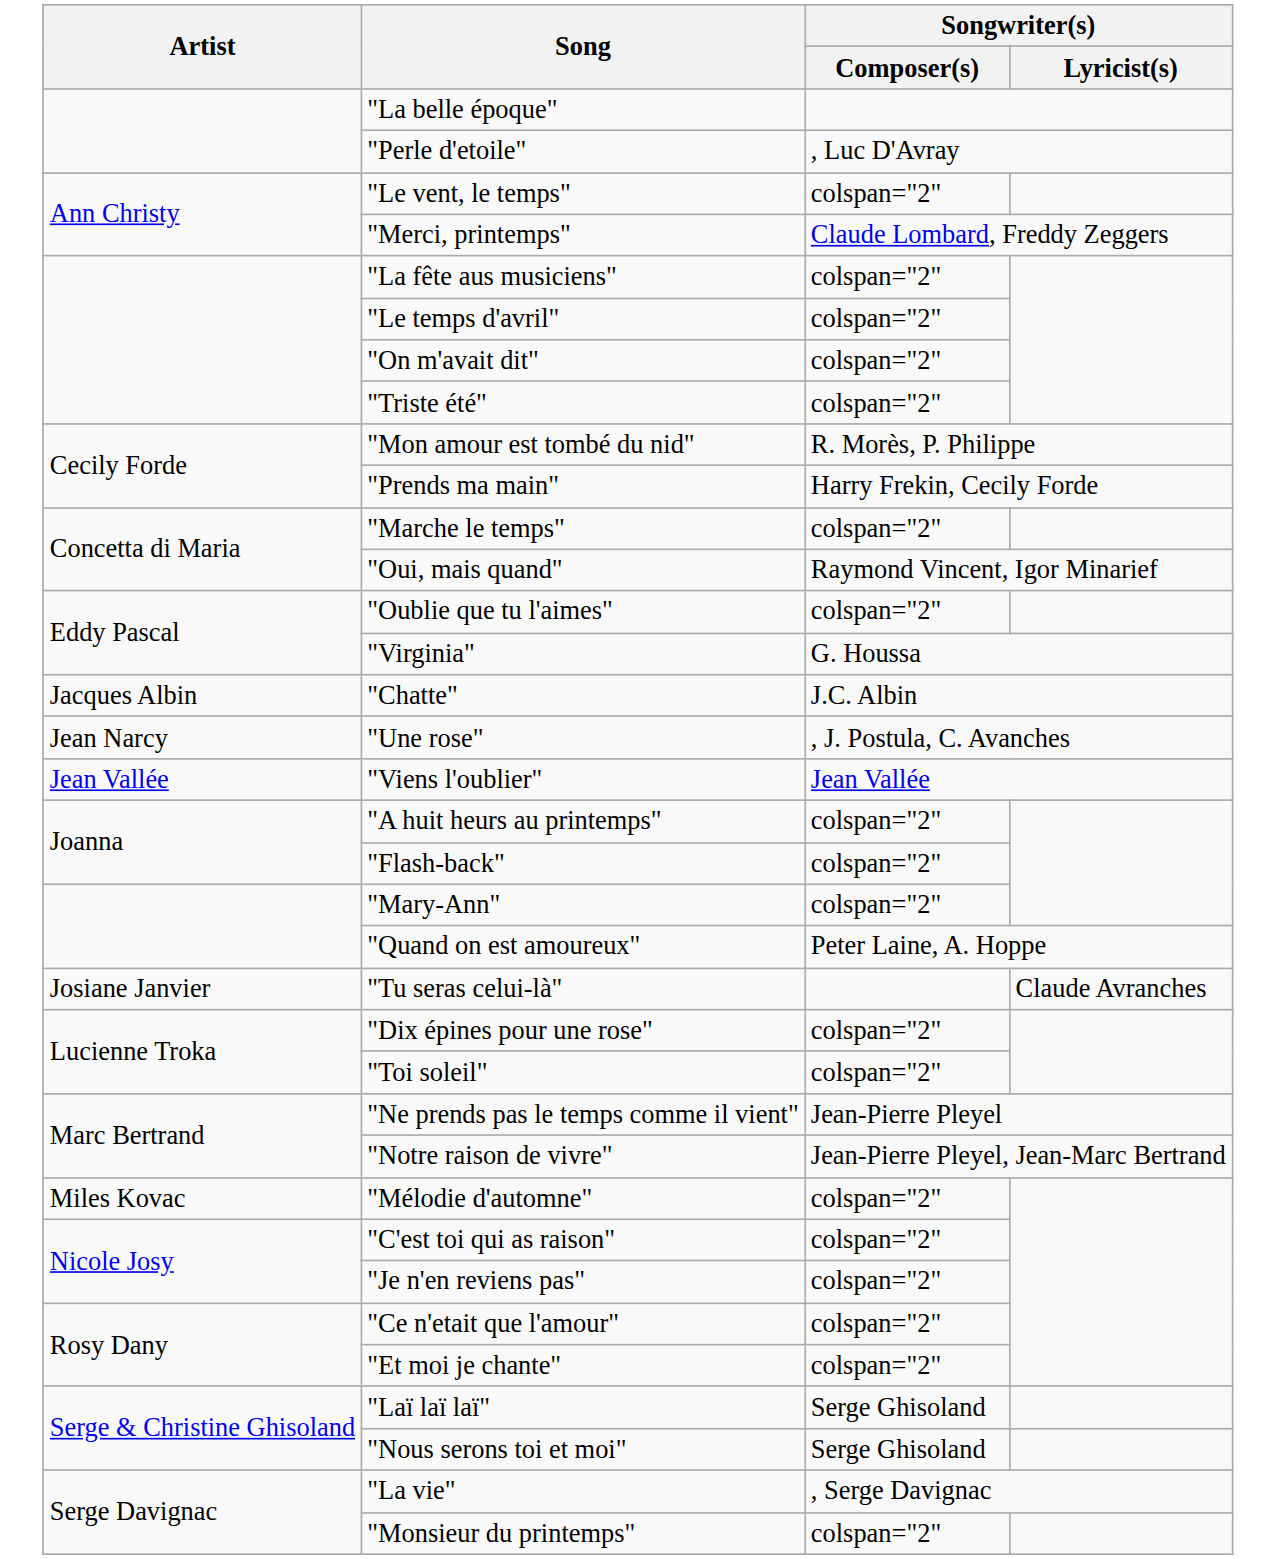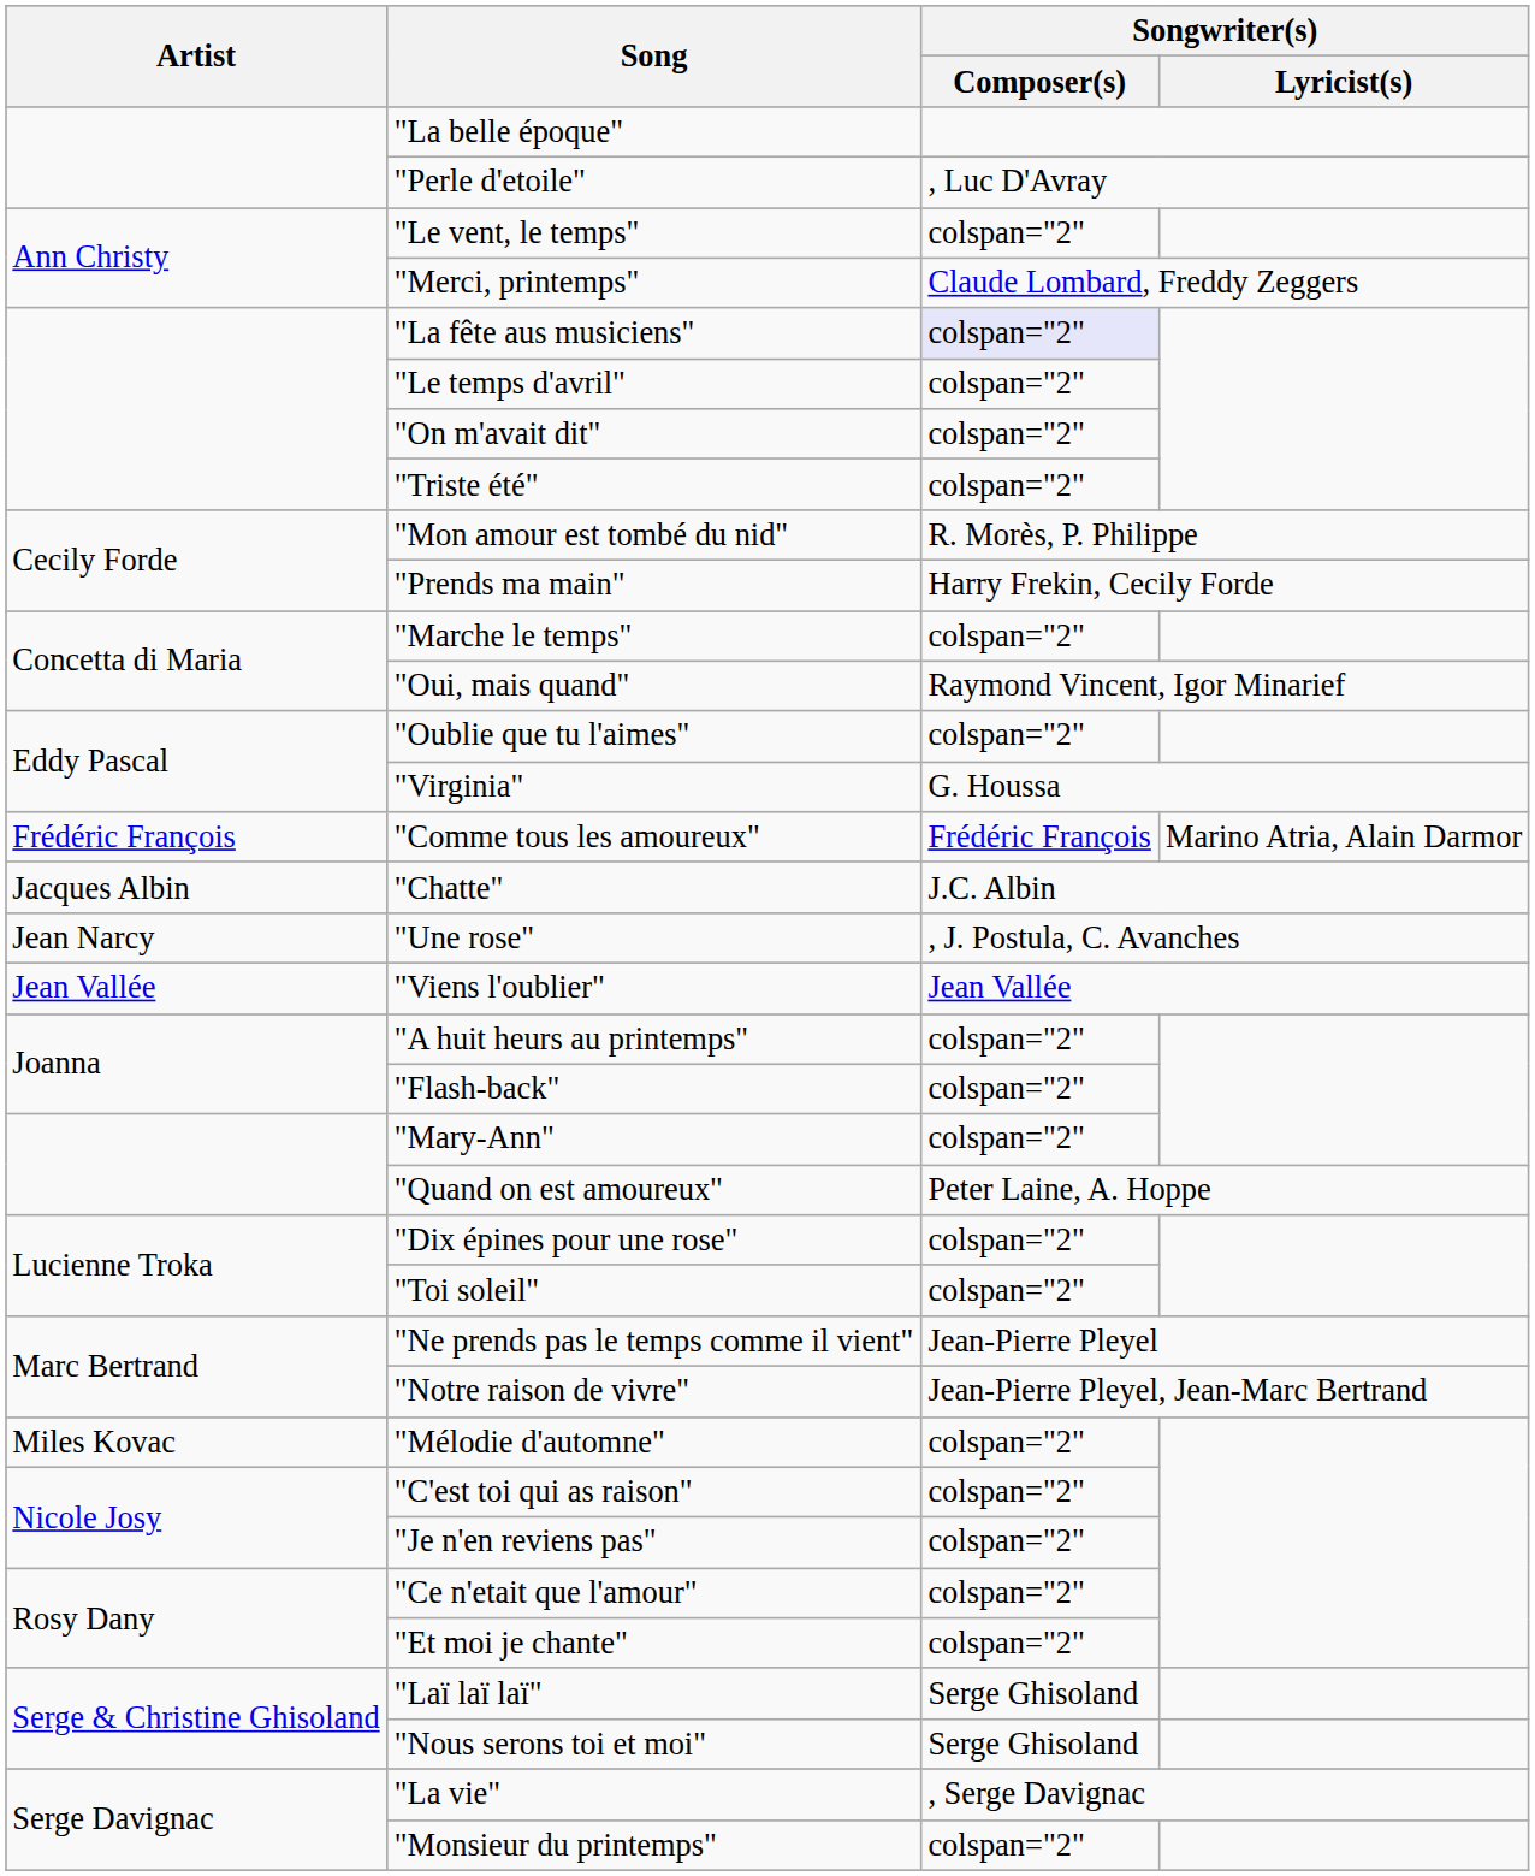"La fête aus musiciens" | Songwriter(s) / Composer(s): no background -> lavender background
+ row: Frédéric François | "Comme tous les amoureux" | Frédéric François | Marino Atria, Alain Darmor
- row: Josiane Janvier | "Tu seras celui-là" | Claude Avranches
